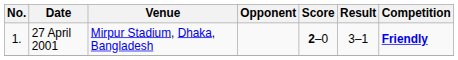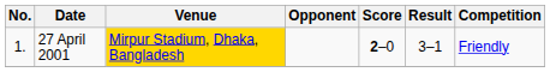27 April 2001 | Venue: no background -> gold background
27 April 2001 | Competition: bold -> normal
